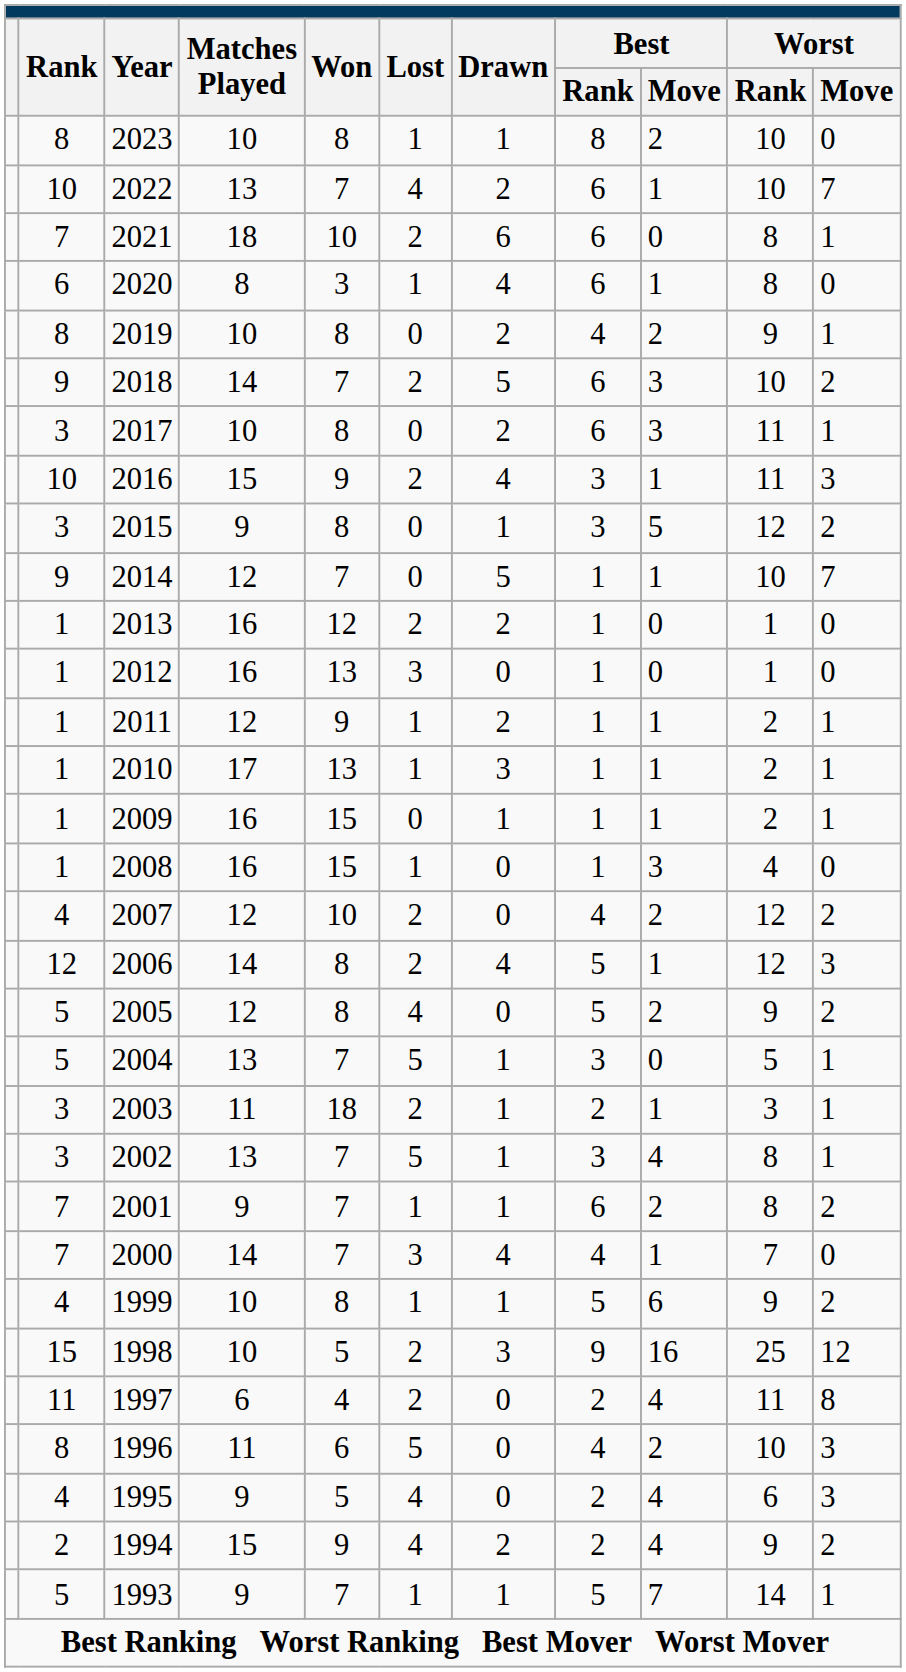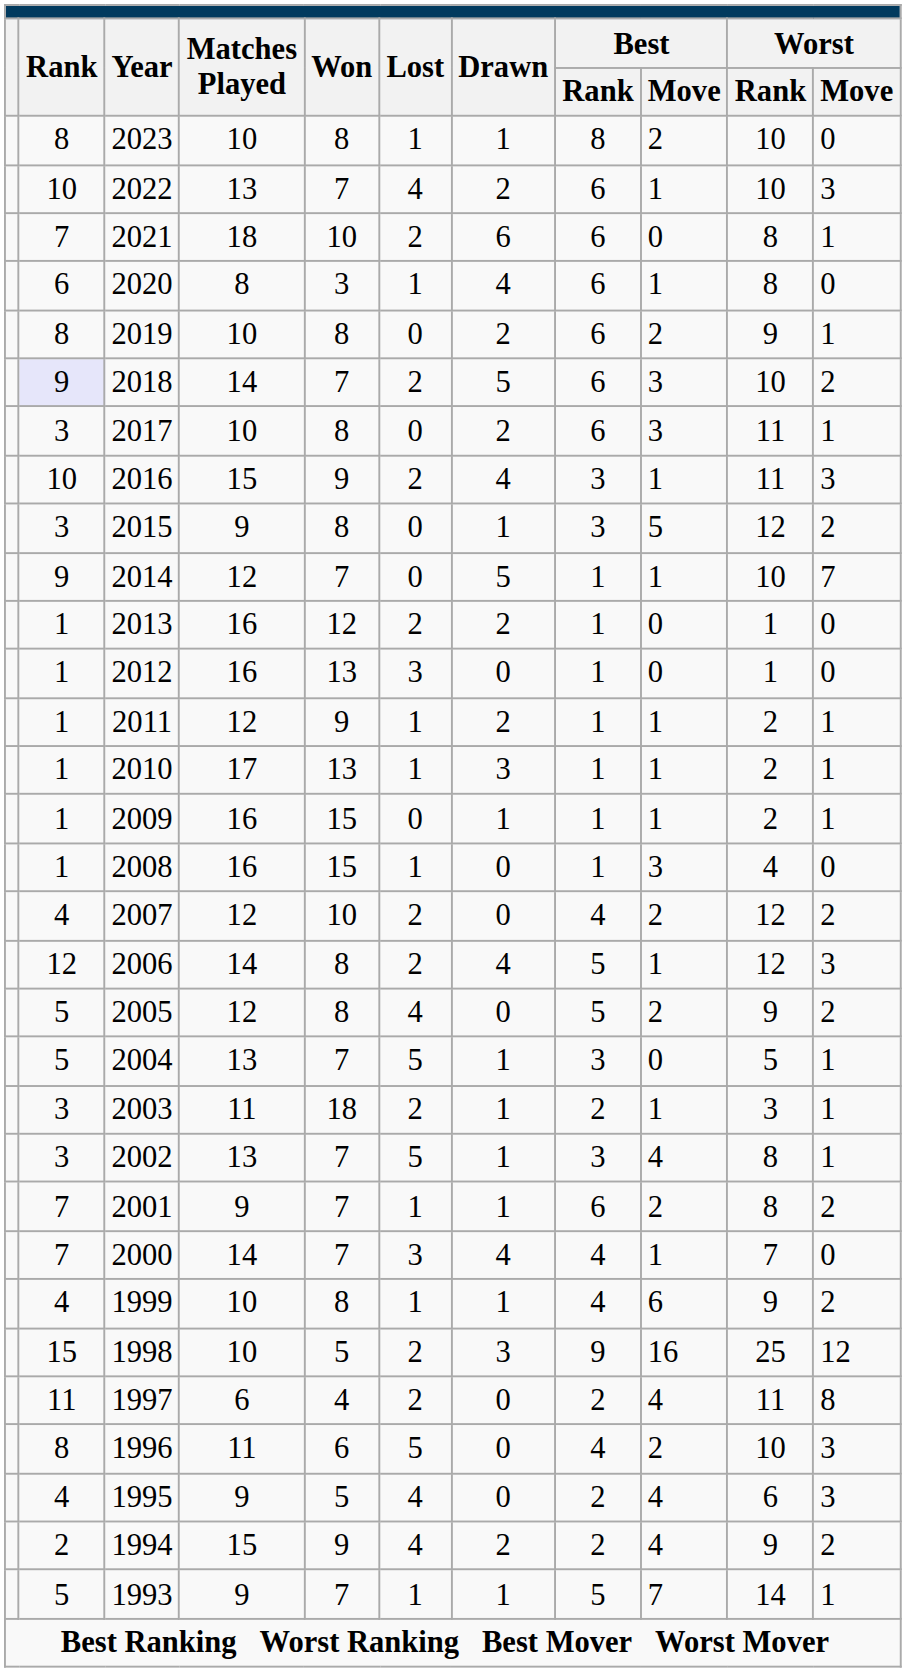2022 | Worst / Move: 7 -> 3
2019 | Best / Rank: 4 -> 6
2018 | Rank: no background -> lavender background
1999 | Best / Rank: 5 -> 4
